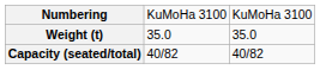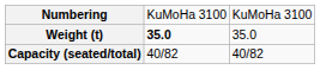Weight (t) | column 2: normal -> bold
